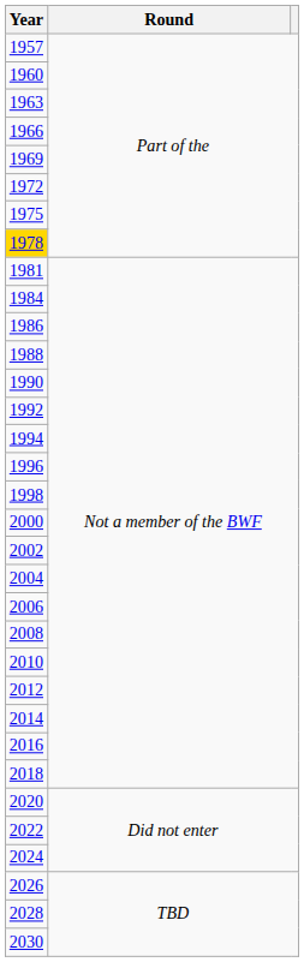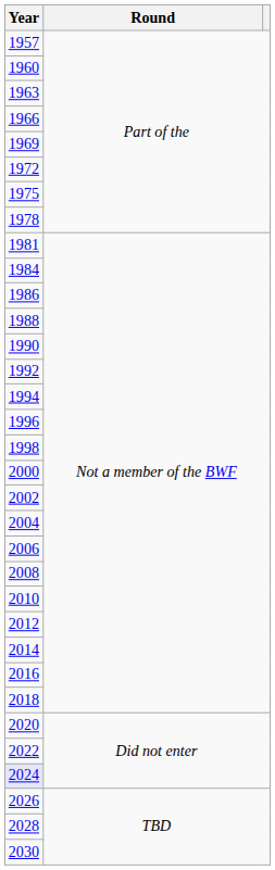1978 | Year: gold background -> no background
2024 | Year: no background -> lavender background
